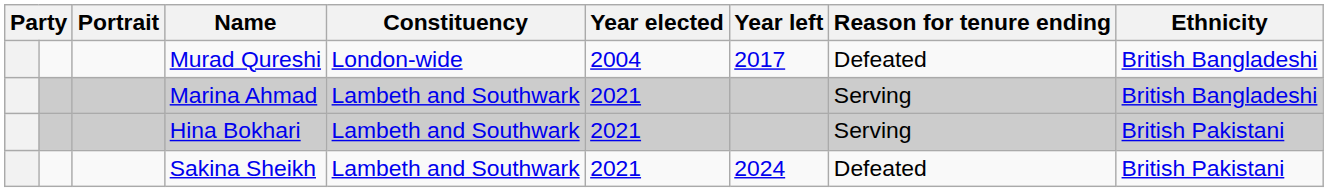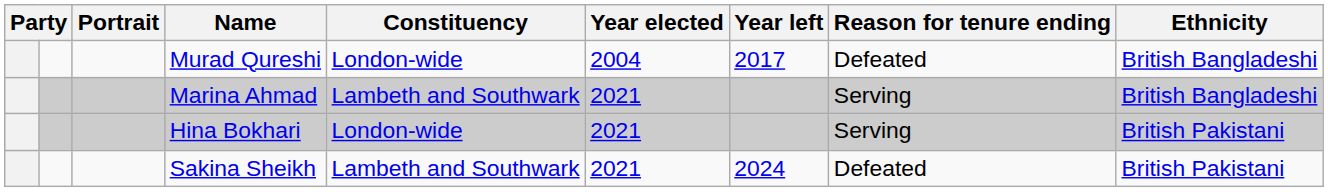Hina Bokhari | Constituency: Lambeth and Southwark -> London-wide
